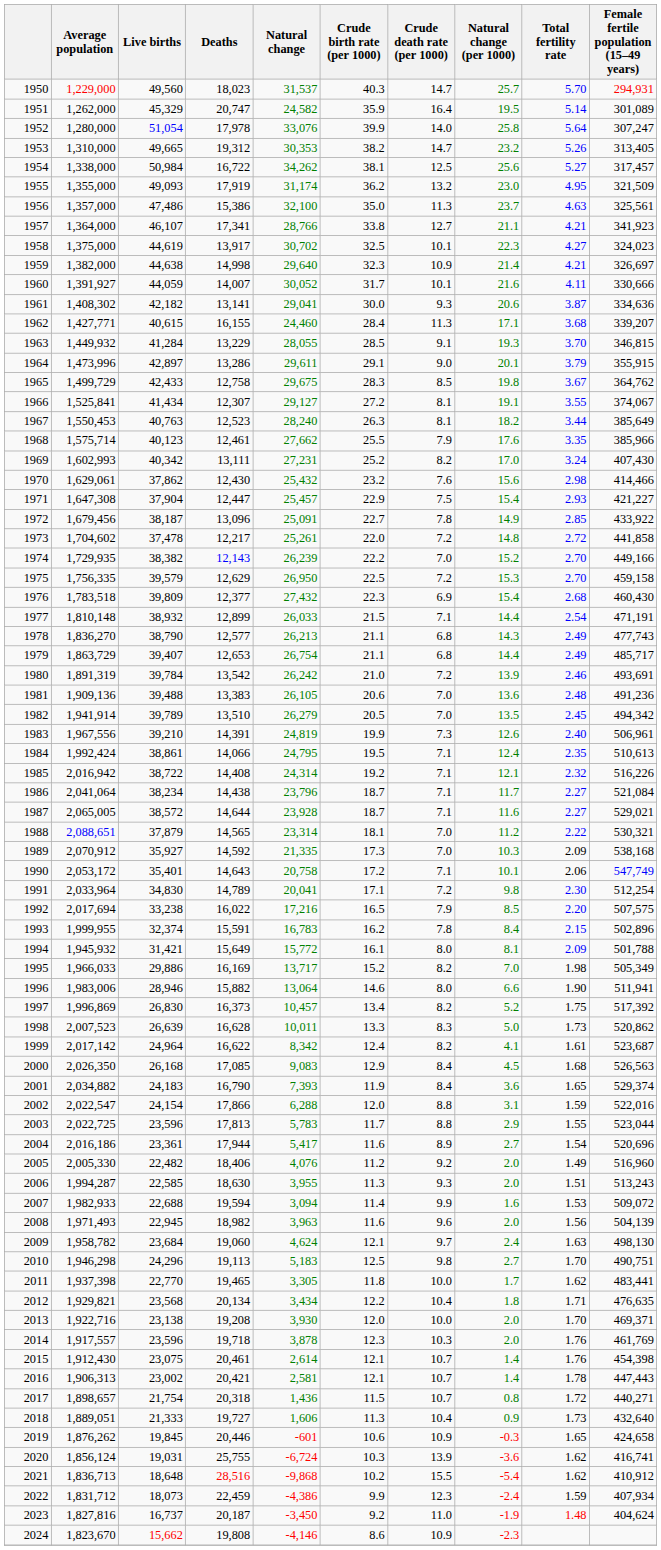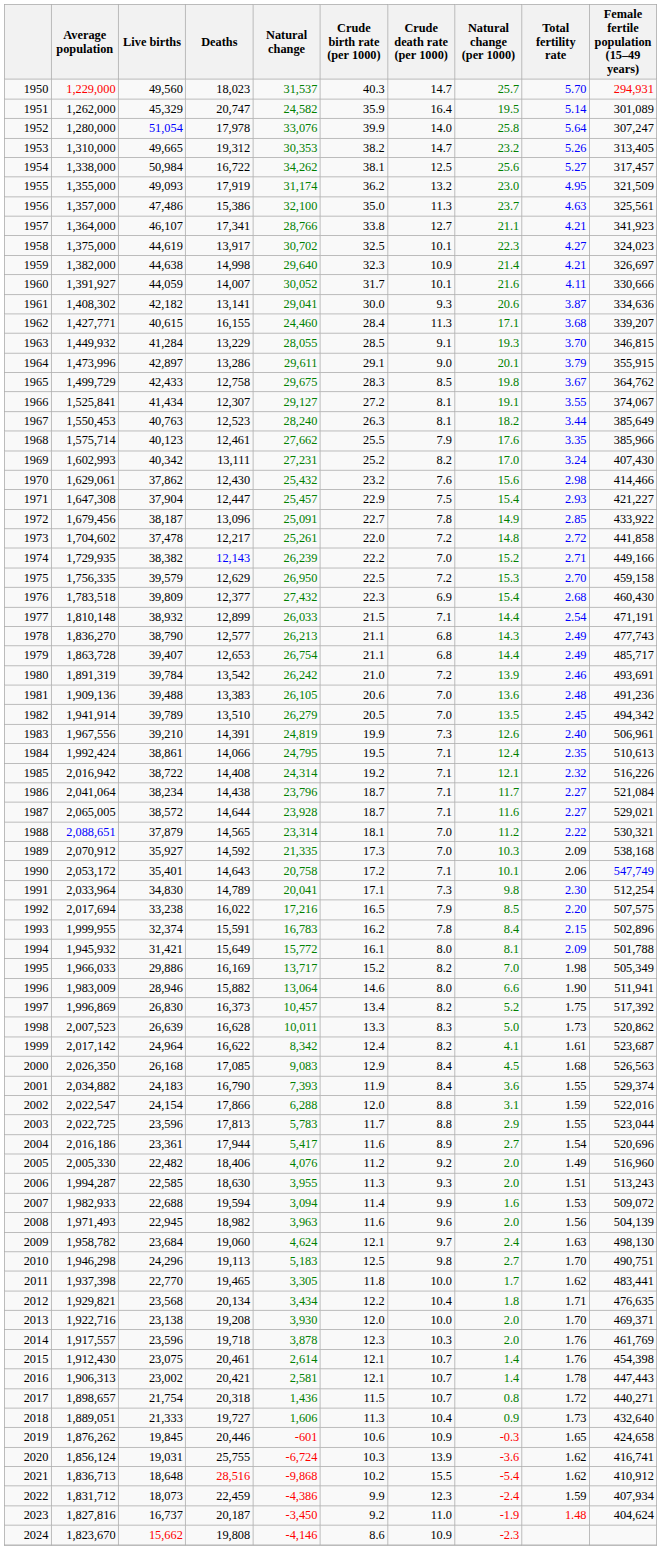1974 | Total fertility rate: 2.70 -> 2.71
1979 | Average population: 1,863,729 -> 1,863,728
1991 | Crude death rate (per 1000): 7.2 -> 7.3
1996 | Average population: 1,983,006 -> 1,983,009
2001 | Total fertility rate: 1.65 -> 1.55
